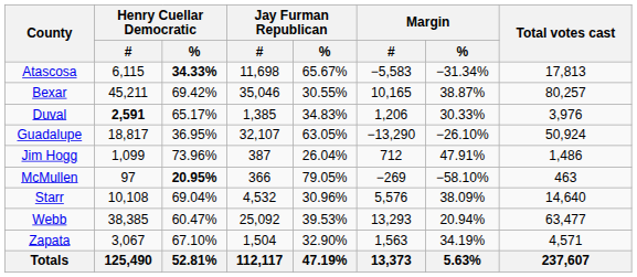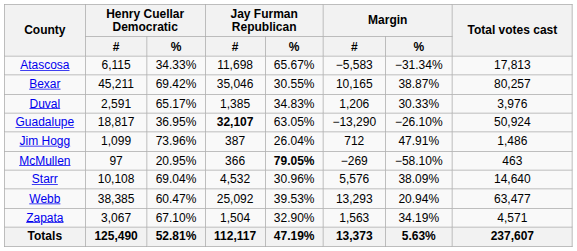Atascosa | Henry Cuellar Democratic / %: bold -> normal
Duval | Henry Cuellar Democratic / #: bold -> normal
Guadalupe | Jay Furman Republican / #: normal -> bold
McMullen | Henry Cuellar Democratic / %: bold -> normal
McMullen | Jay Furman Republican / %: normal -> bold
